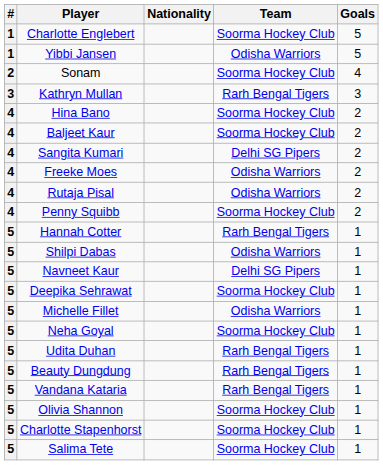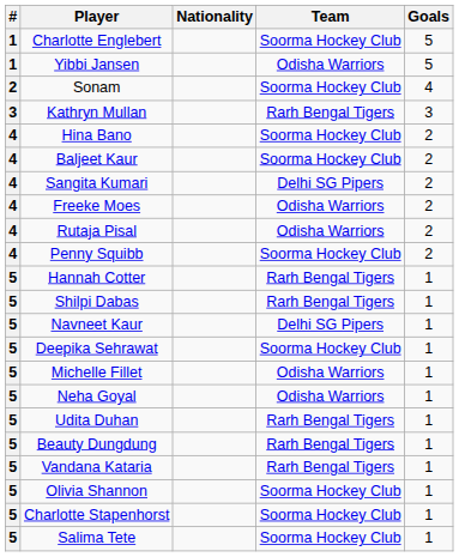Shilpi Dabas | Team: Odisha Warriors -> Rarh Bengal Tigers
Neha Goyal | Team: Soorma Hockey Club -> Odisha Warriors
